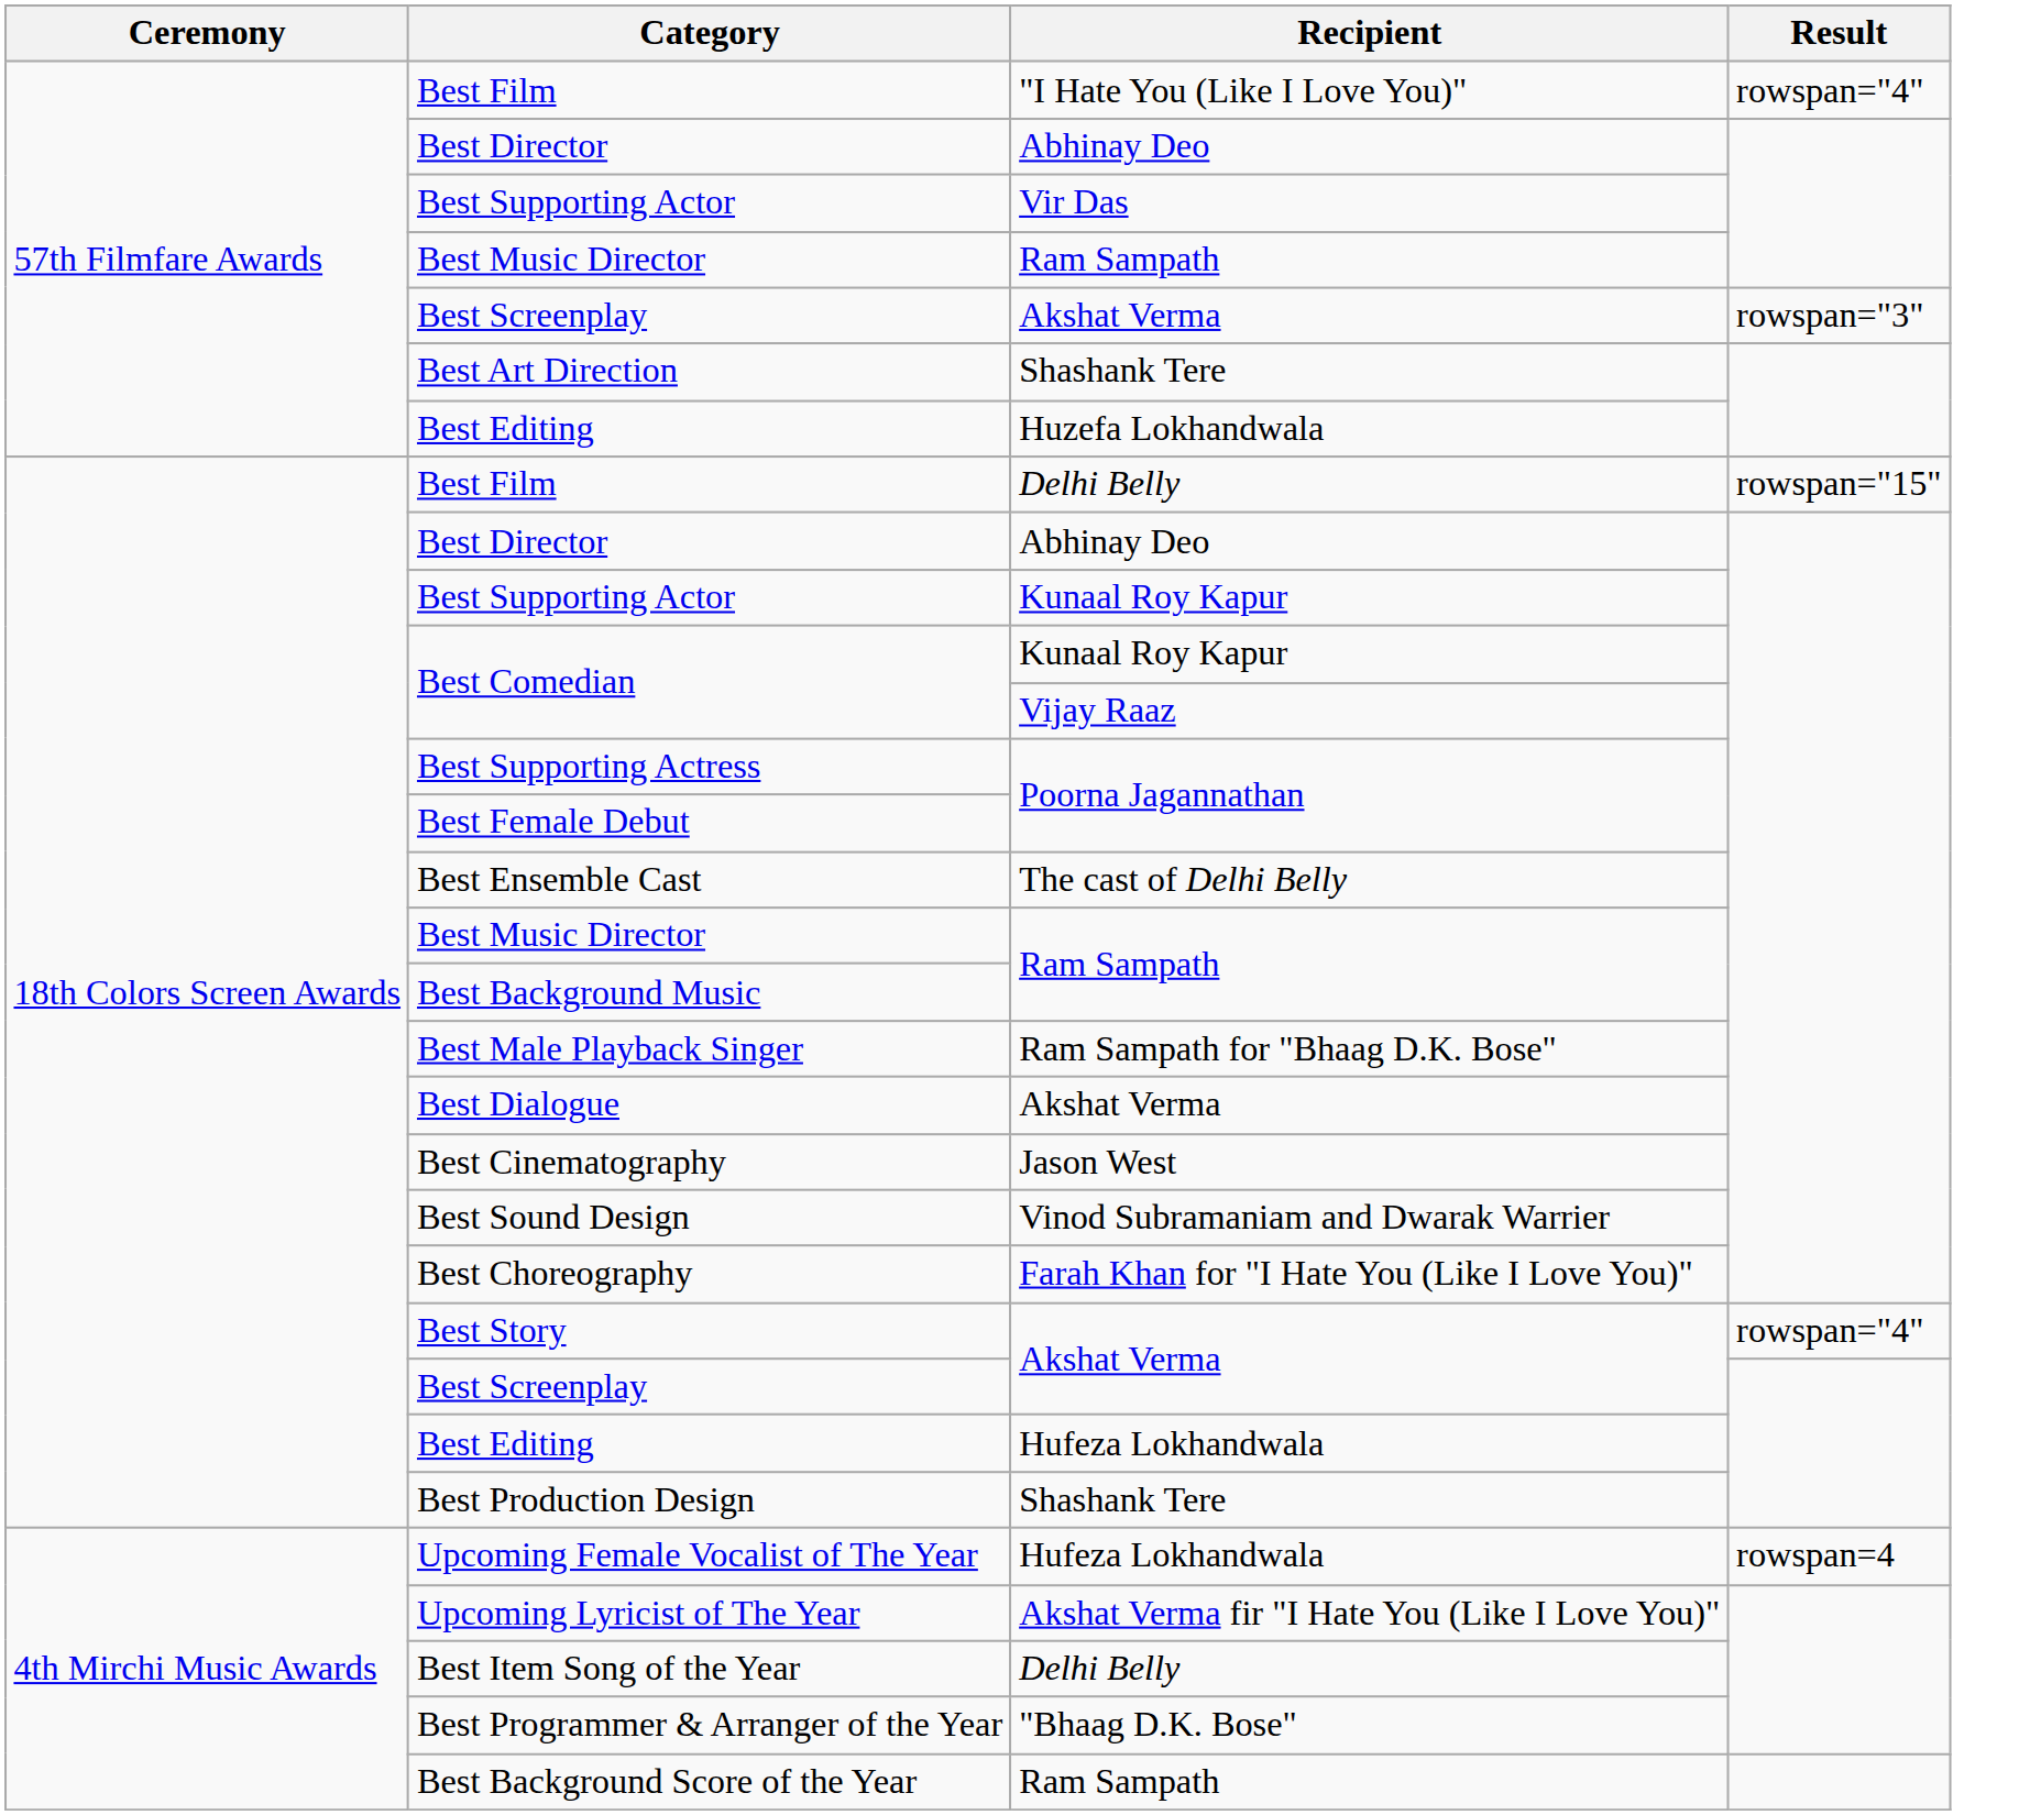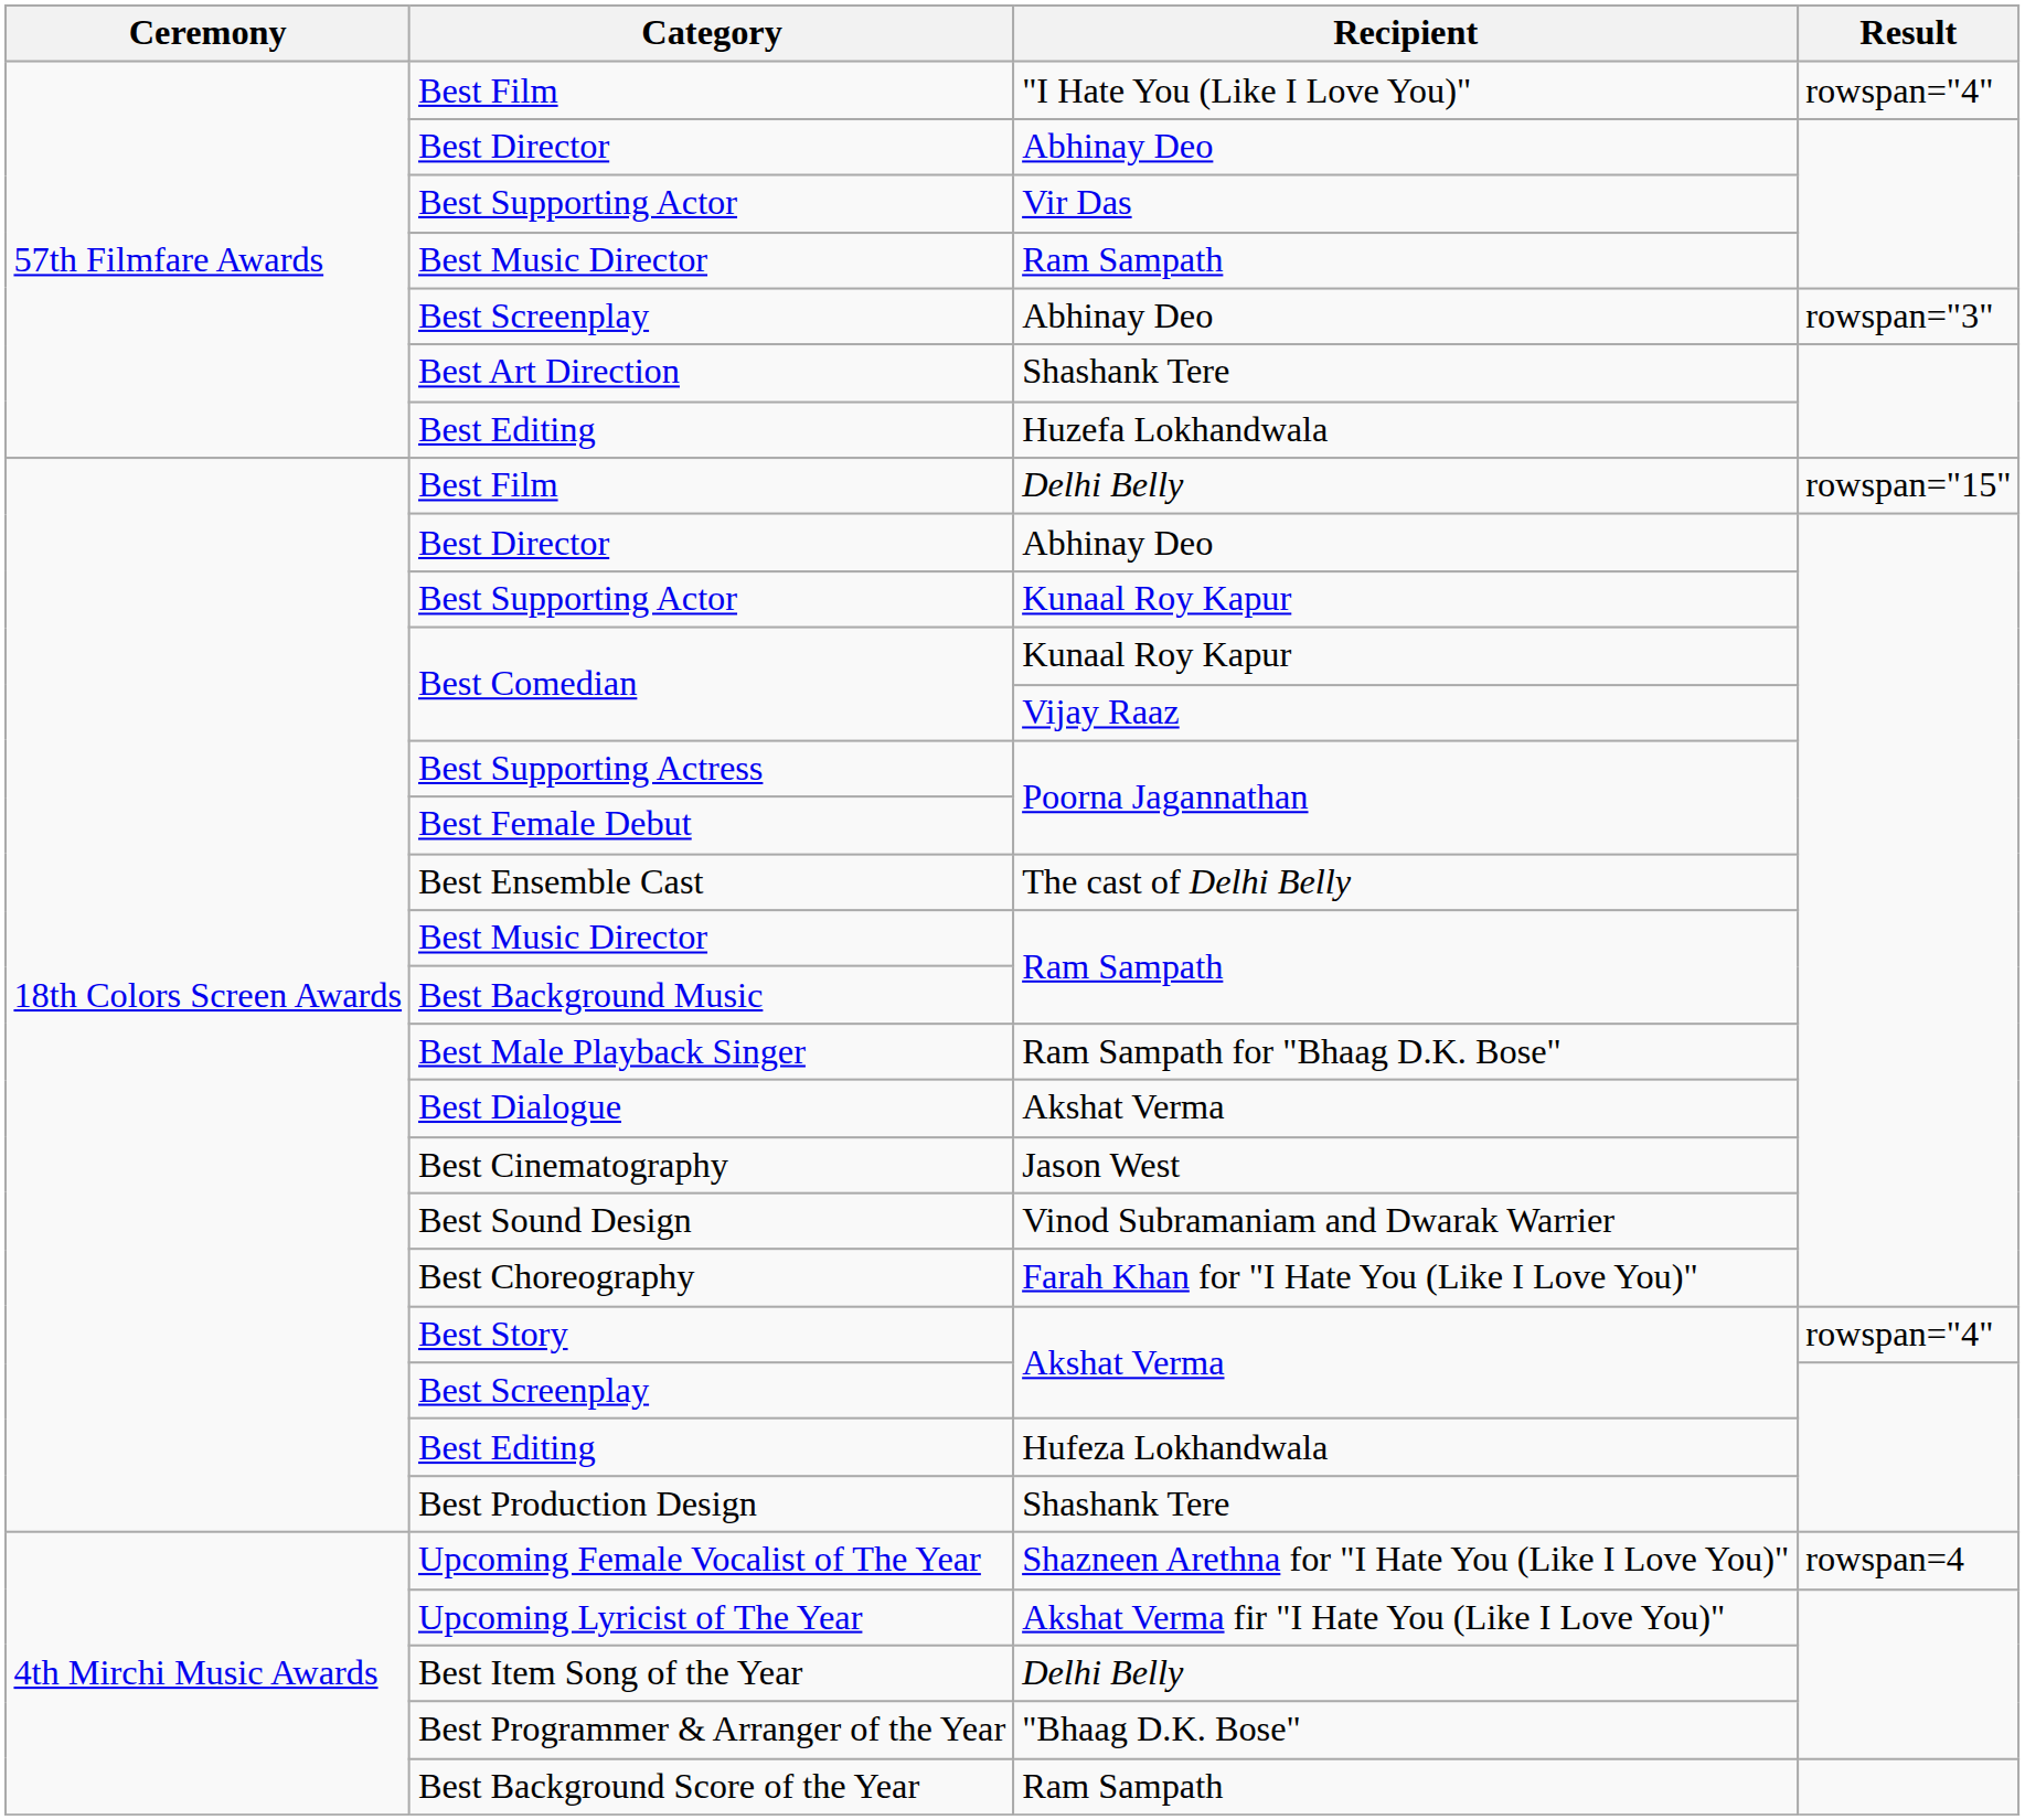57th Filmfare Awards / Best Screenplay | Recipient: Akshat Verma -> Abhinay Deo
Upcoming Female Vocalist of The Year | Recipient: Hufeza Lokhandwala -> Shazneen Arethna for "I Hate You (Like I Love You)"
